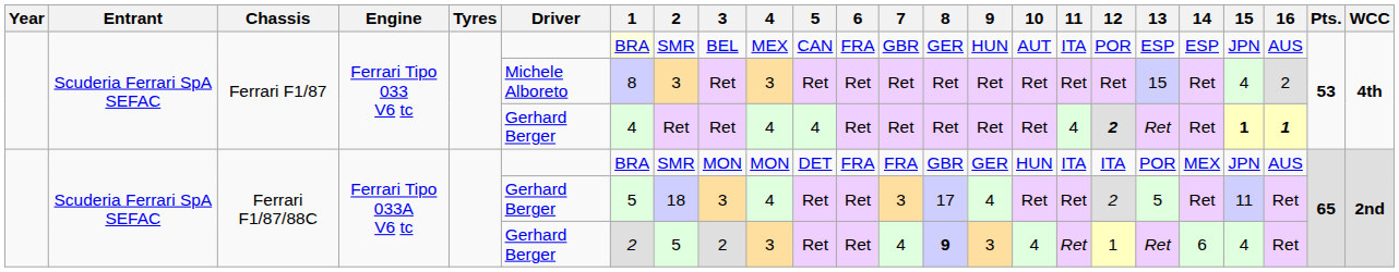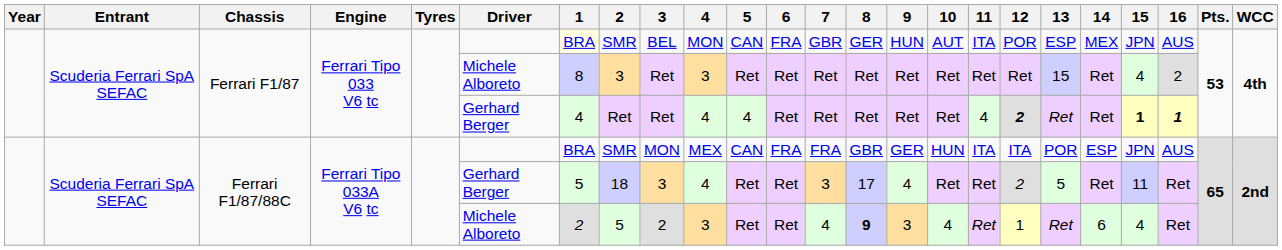row 2 | 4: MEX -> MON
row 2 | 14: ESP -> MEX
row 5 | 4: MON -> MEX
row 5 | 5: DET -> CAN
row 5 | 14: MEX -> ESP
row 7 | Driver: Gerhard Berger -> Michele Alboreto
